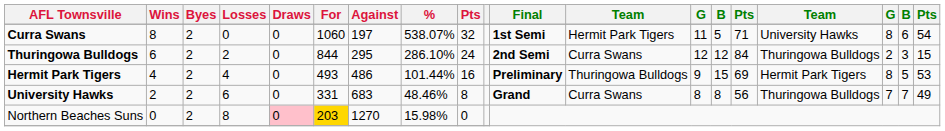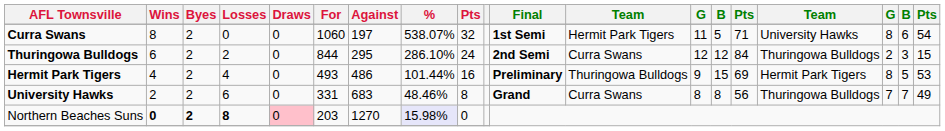Northern Beaches Suns | Wins: normal -> bold
Northern Beaches Suns | Byes: normal -> bold
Northern Beaches Suns | Losses: normal -> bold
Northern Beaches Suns | For: gold background -> no background
Northern Beaches Suns | %: no background -> lavender background
